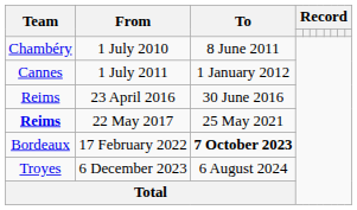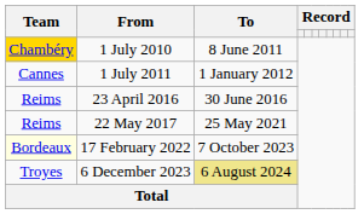1 July 2010 | Team: no background -> gold background
22 May 2017 | Team: bold -> normal
17 February 2022 | Team: no background -> lightyellow background
17 February 2022 | To: bold -> normal
6 December 2023 | To: no background -> khaki background
